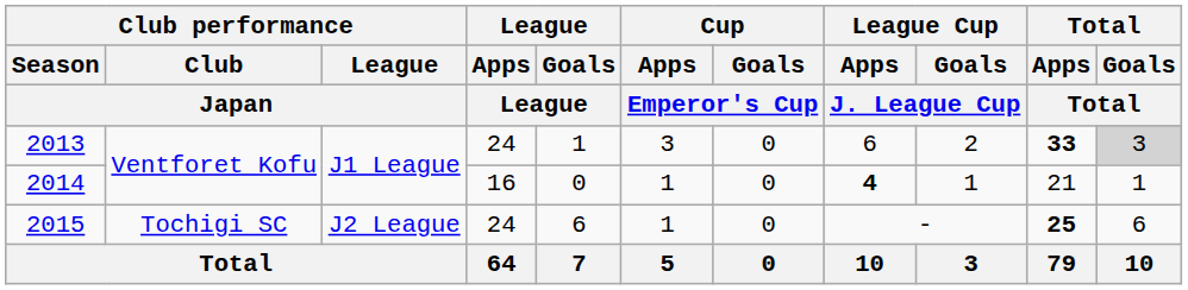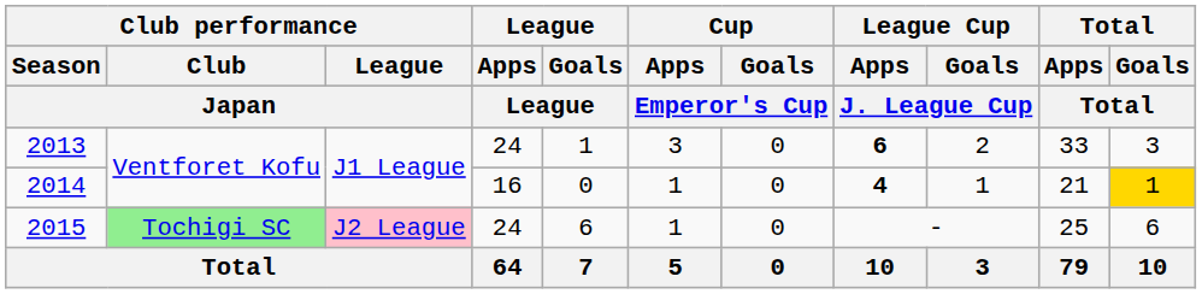2013 | League Cup / Apps / J. League Cup: normal -> bold
2013 | Total / Apps / Total: bold -> normal
2013 | Total / Goals / Total: lightgrey background -> no background
2014 | Total / Goals / Total: no background -> gold background
2015 | Club performance / Club / Japan: no background -> lightgreen background
2015 | Club performance / League / Japan: no background -> pink background
2015 | Total / Apps / Total: bold -> normal
